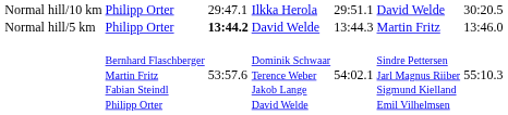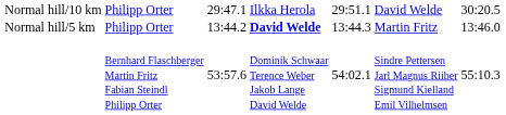Normal hill/5 km | column 3: bold -> normal
Normal hill/5 km | column 4: normal -> bold
